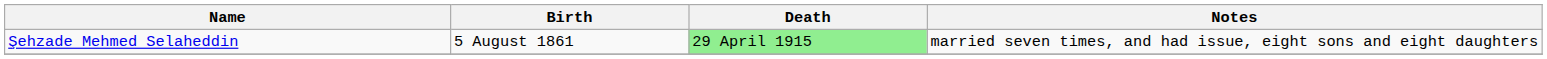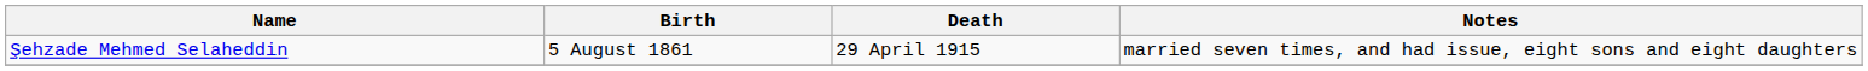Şehzade Mehmed Selaheddin | Death: lightgreen background -> no background
